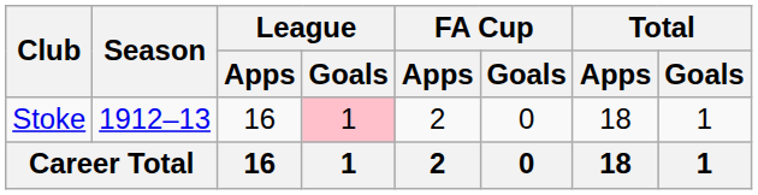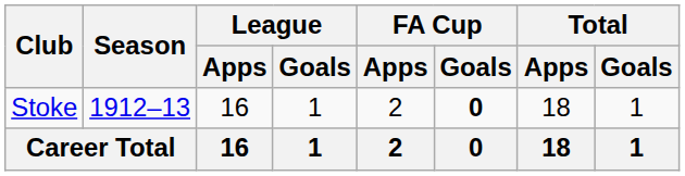Stoke | League / Goals: pink background -> no background
Stoke | FA Cup / Goals: normal -> bold
